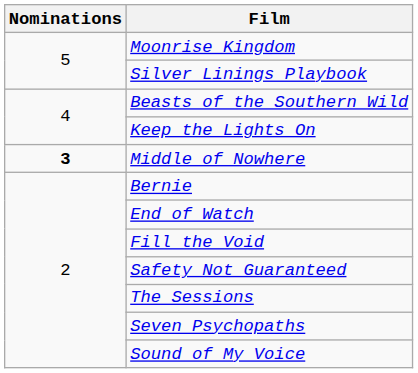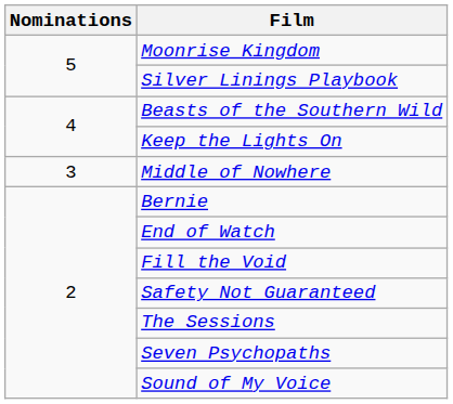Middle of Nowhere | Nominations: bold -> normal
